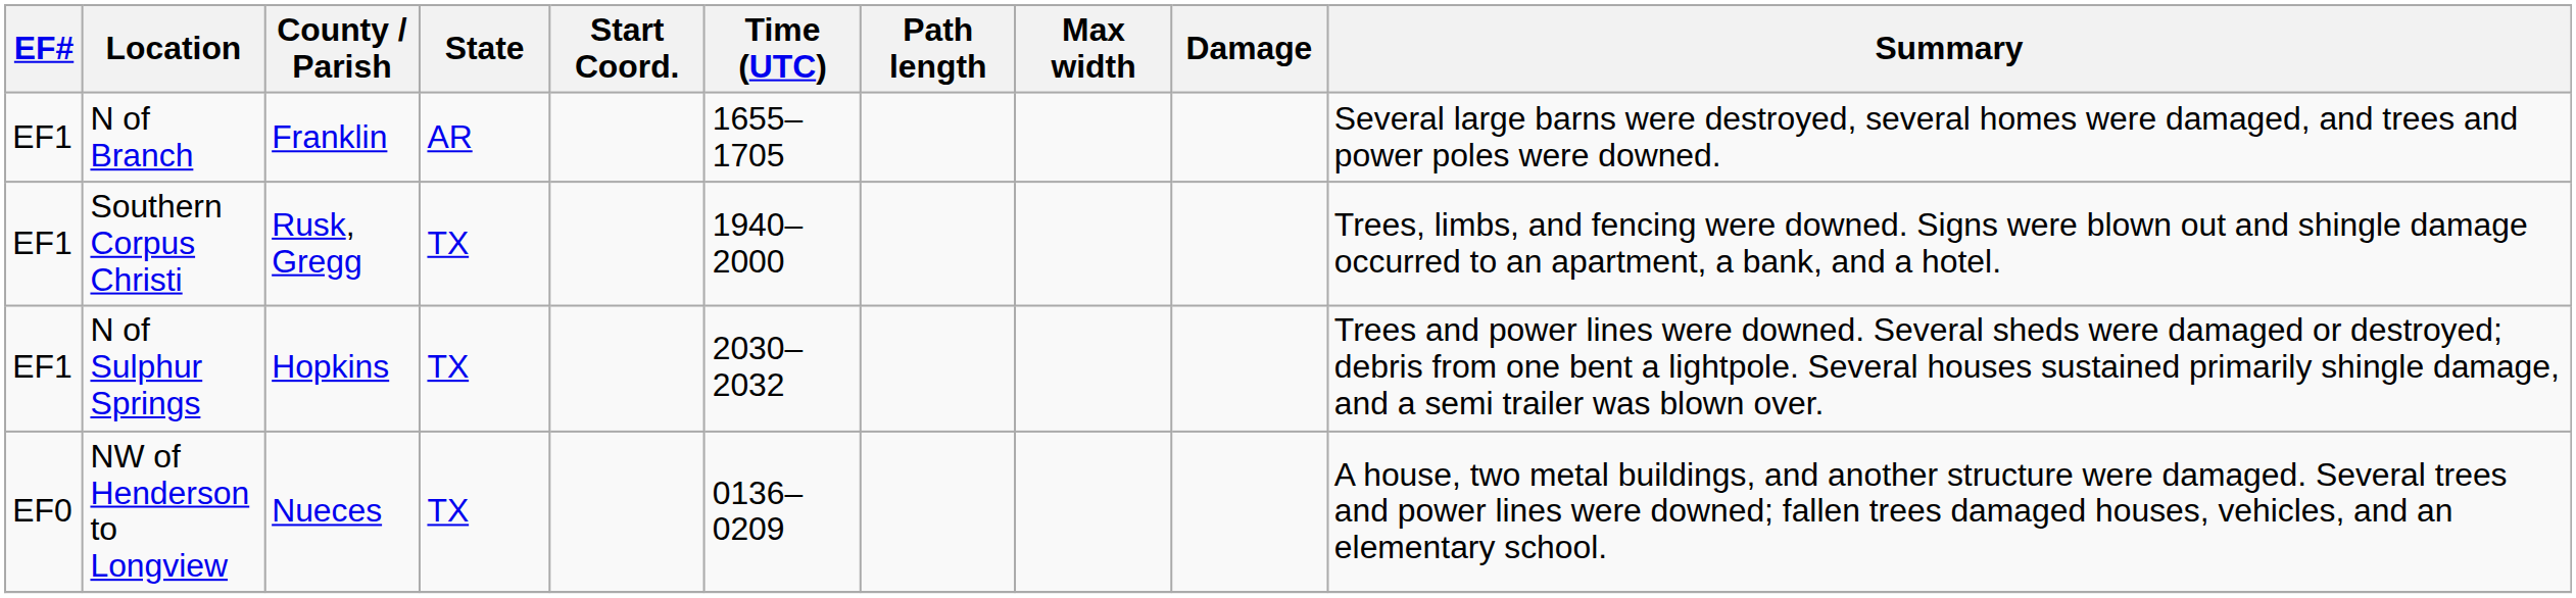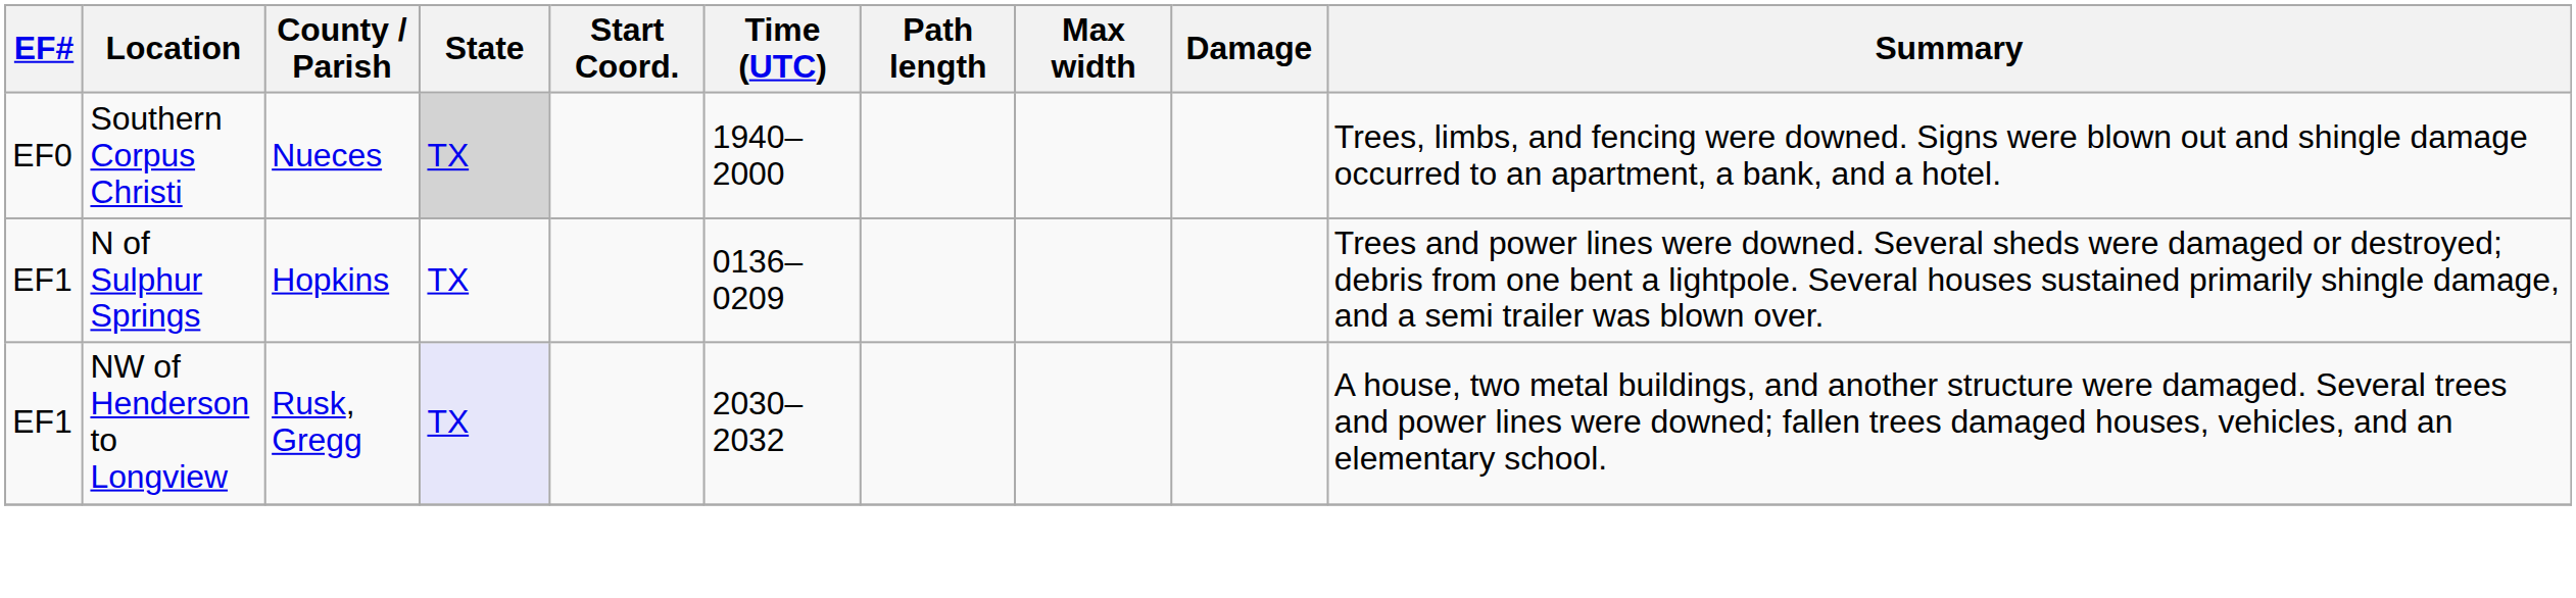- row: EF1 | N of Branch | Franklin | AR | 1655–1705 | Several large barns were destroyed, several homes were damaged, and trees and power poles were downed.
Southern Corpus Christi | EF#: EF1 -> EF0
Southern Corpus Christi | County / Parish: Rusk, Gregg -> Nueces
Southern Corpus Christi | State: no background -> lightgrey background
N of Sulphur Springs | Time (UTC): 2030–2032 -> 0136–0209
NW of Henderson to Longview | EF#: EF0 -> EF1
NW of Henderson to Longview | County / Parish: Nueces -> Rusk, Gregg
NW of Henderson to Longview | State: no background -> lavender background
NW of Henderson to Longview | Time (UTC): 0136–0209 -> 2030–2032
